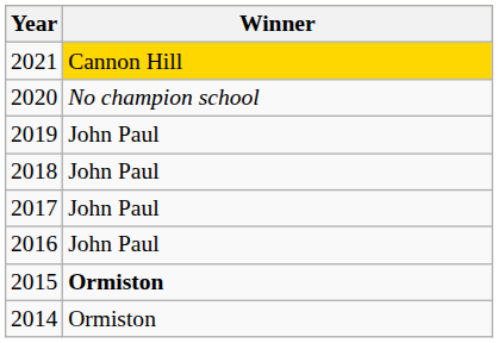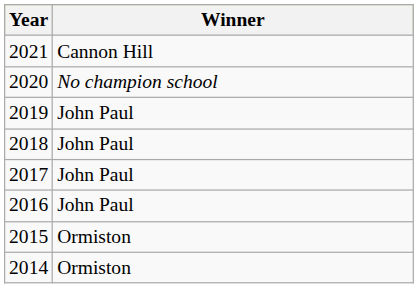2021 | Winner: gold background -> no background
2015 | Winner: bold -> normal
